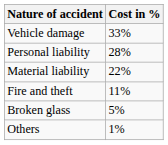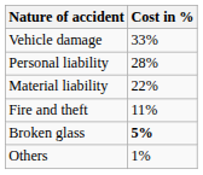Broken glass | Cost in %: normal -> bold
